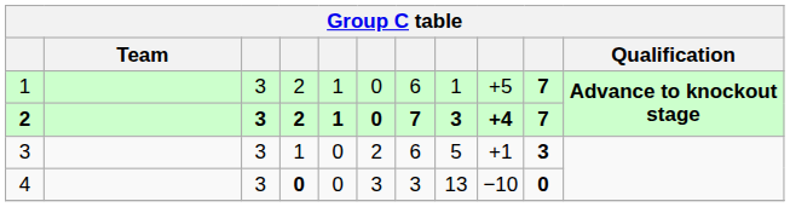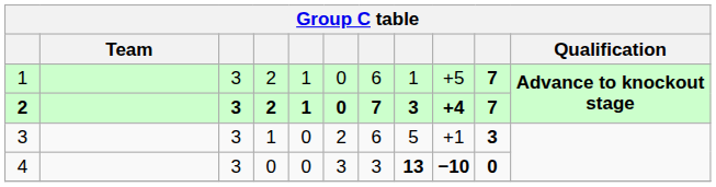4 | column 4: bold -> normal
4 | column 8: normal -> bold
4 | column 9: normal -> bold
